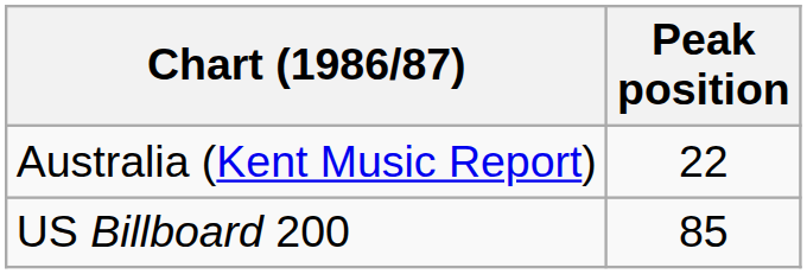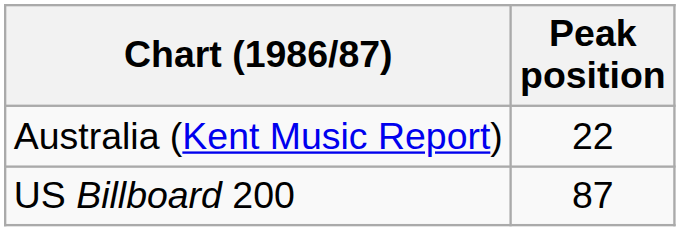US Billboard 200 | Peak position: 85 -> 87
